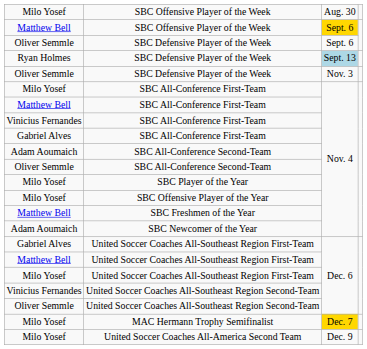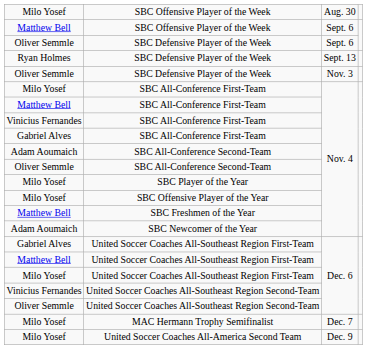Matthew Bell / SBC Offensive Player of the Week | column 3: gold background -> no background
Ryan Holmes / SBC Defensive Player of the Week | column 3: lightblue background -> no background
MAC Hermann Trophy Semifinalist | column 3: gold background -> no background
